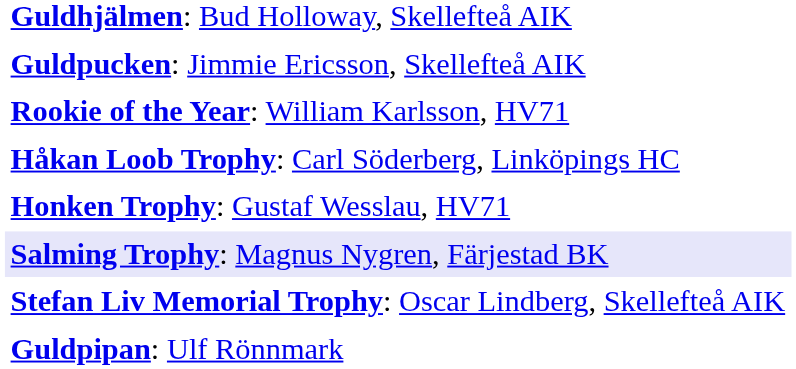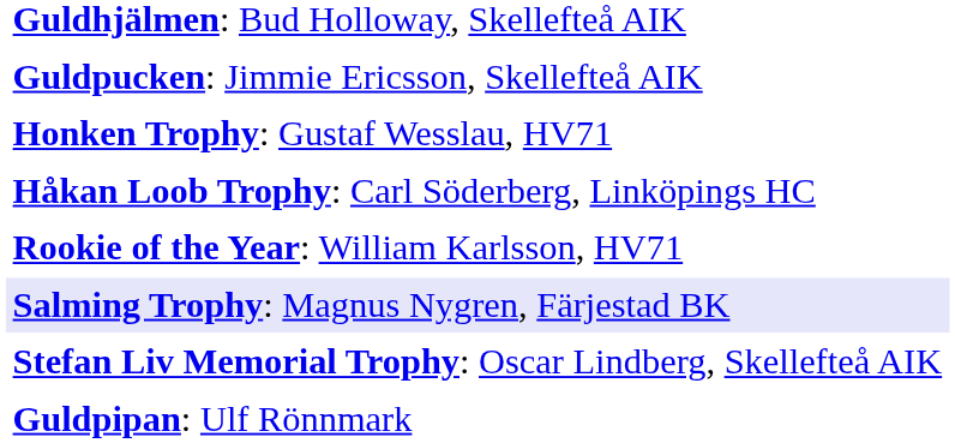row 3 | column 1: Rookie of the Year: William Karlsson, HV71 -> Honken Trophy: Gustaf Wesslau, HV71
row 5 | column 1: Honken Trophy: Gustaf Wesslau, HV71 -> Rookie of the Year: William Karlsson, HV71
